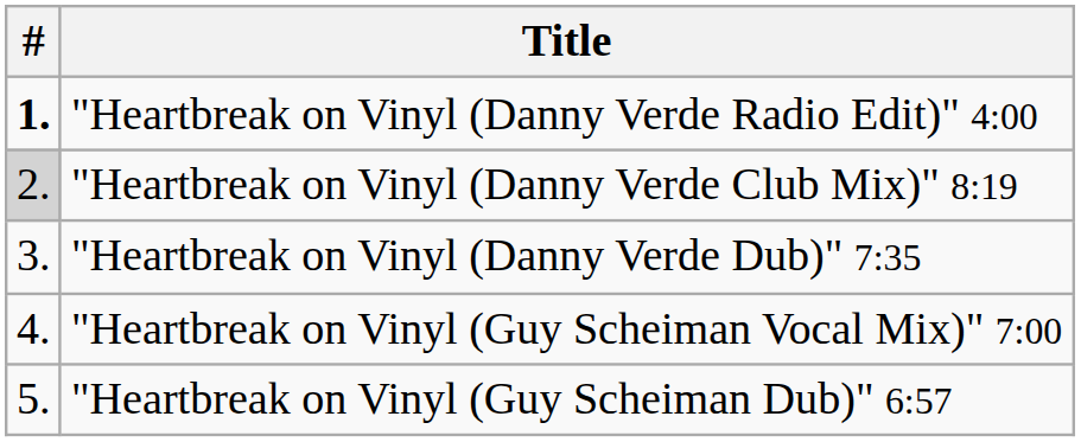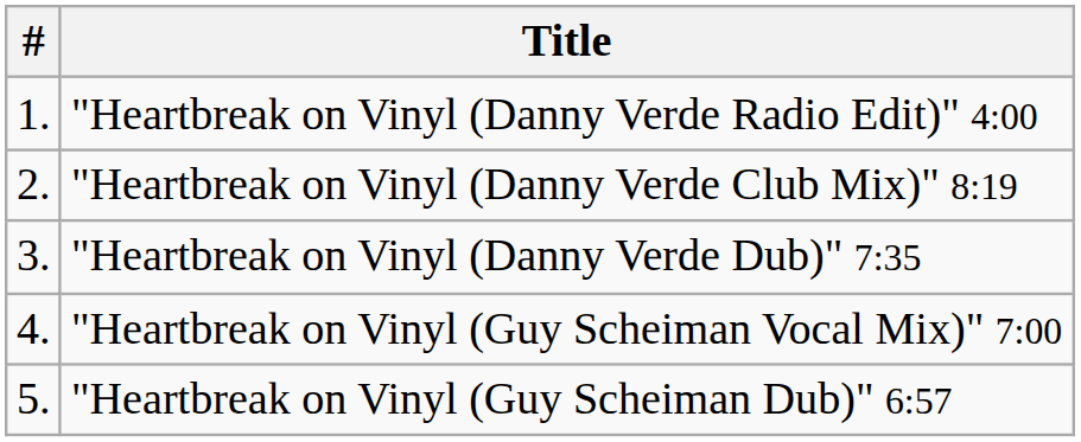"Heartbreak on Vinyl (Danny Verde Radio Edit)" 4:00 | #: bold -> normal
"Heartbreak on Vinyl (Danny Verde Club Mix)" 8:19 | #: lightgrey background -> no background
